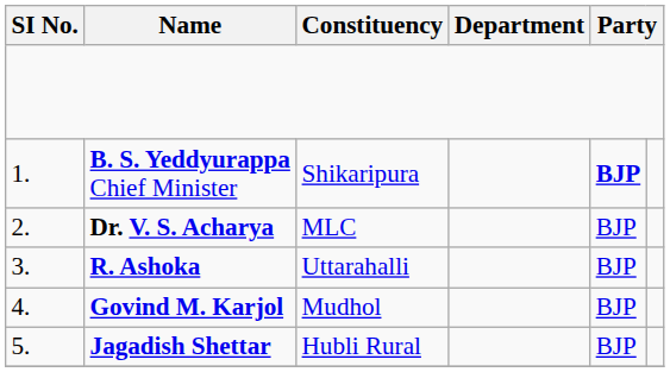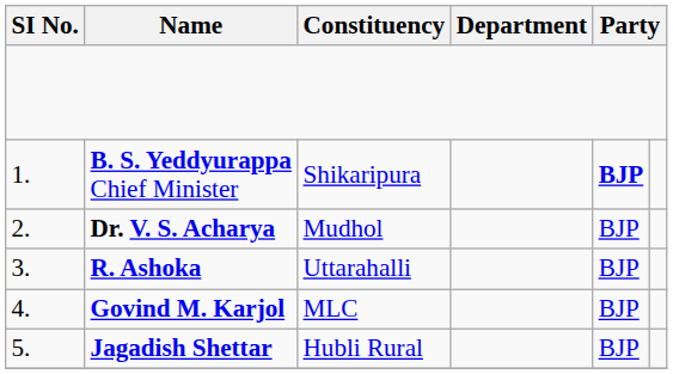Dr. V. S. Acharya | Constituency: MLC -> Mudhol
Govind M. Karjol | Constituency: Mudhol -> MLC
